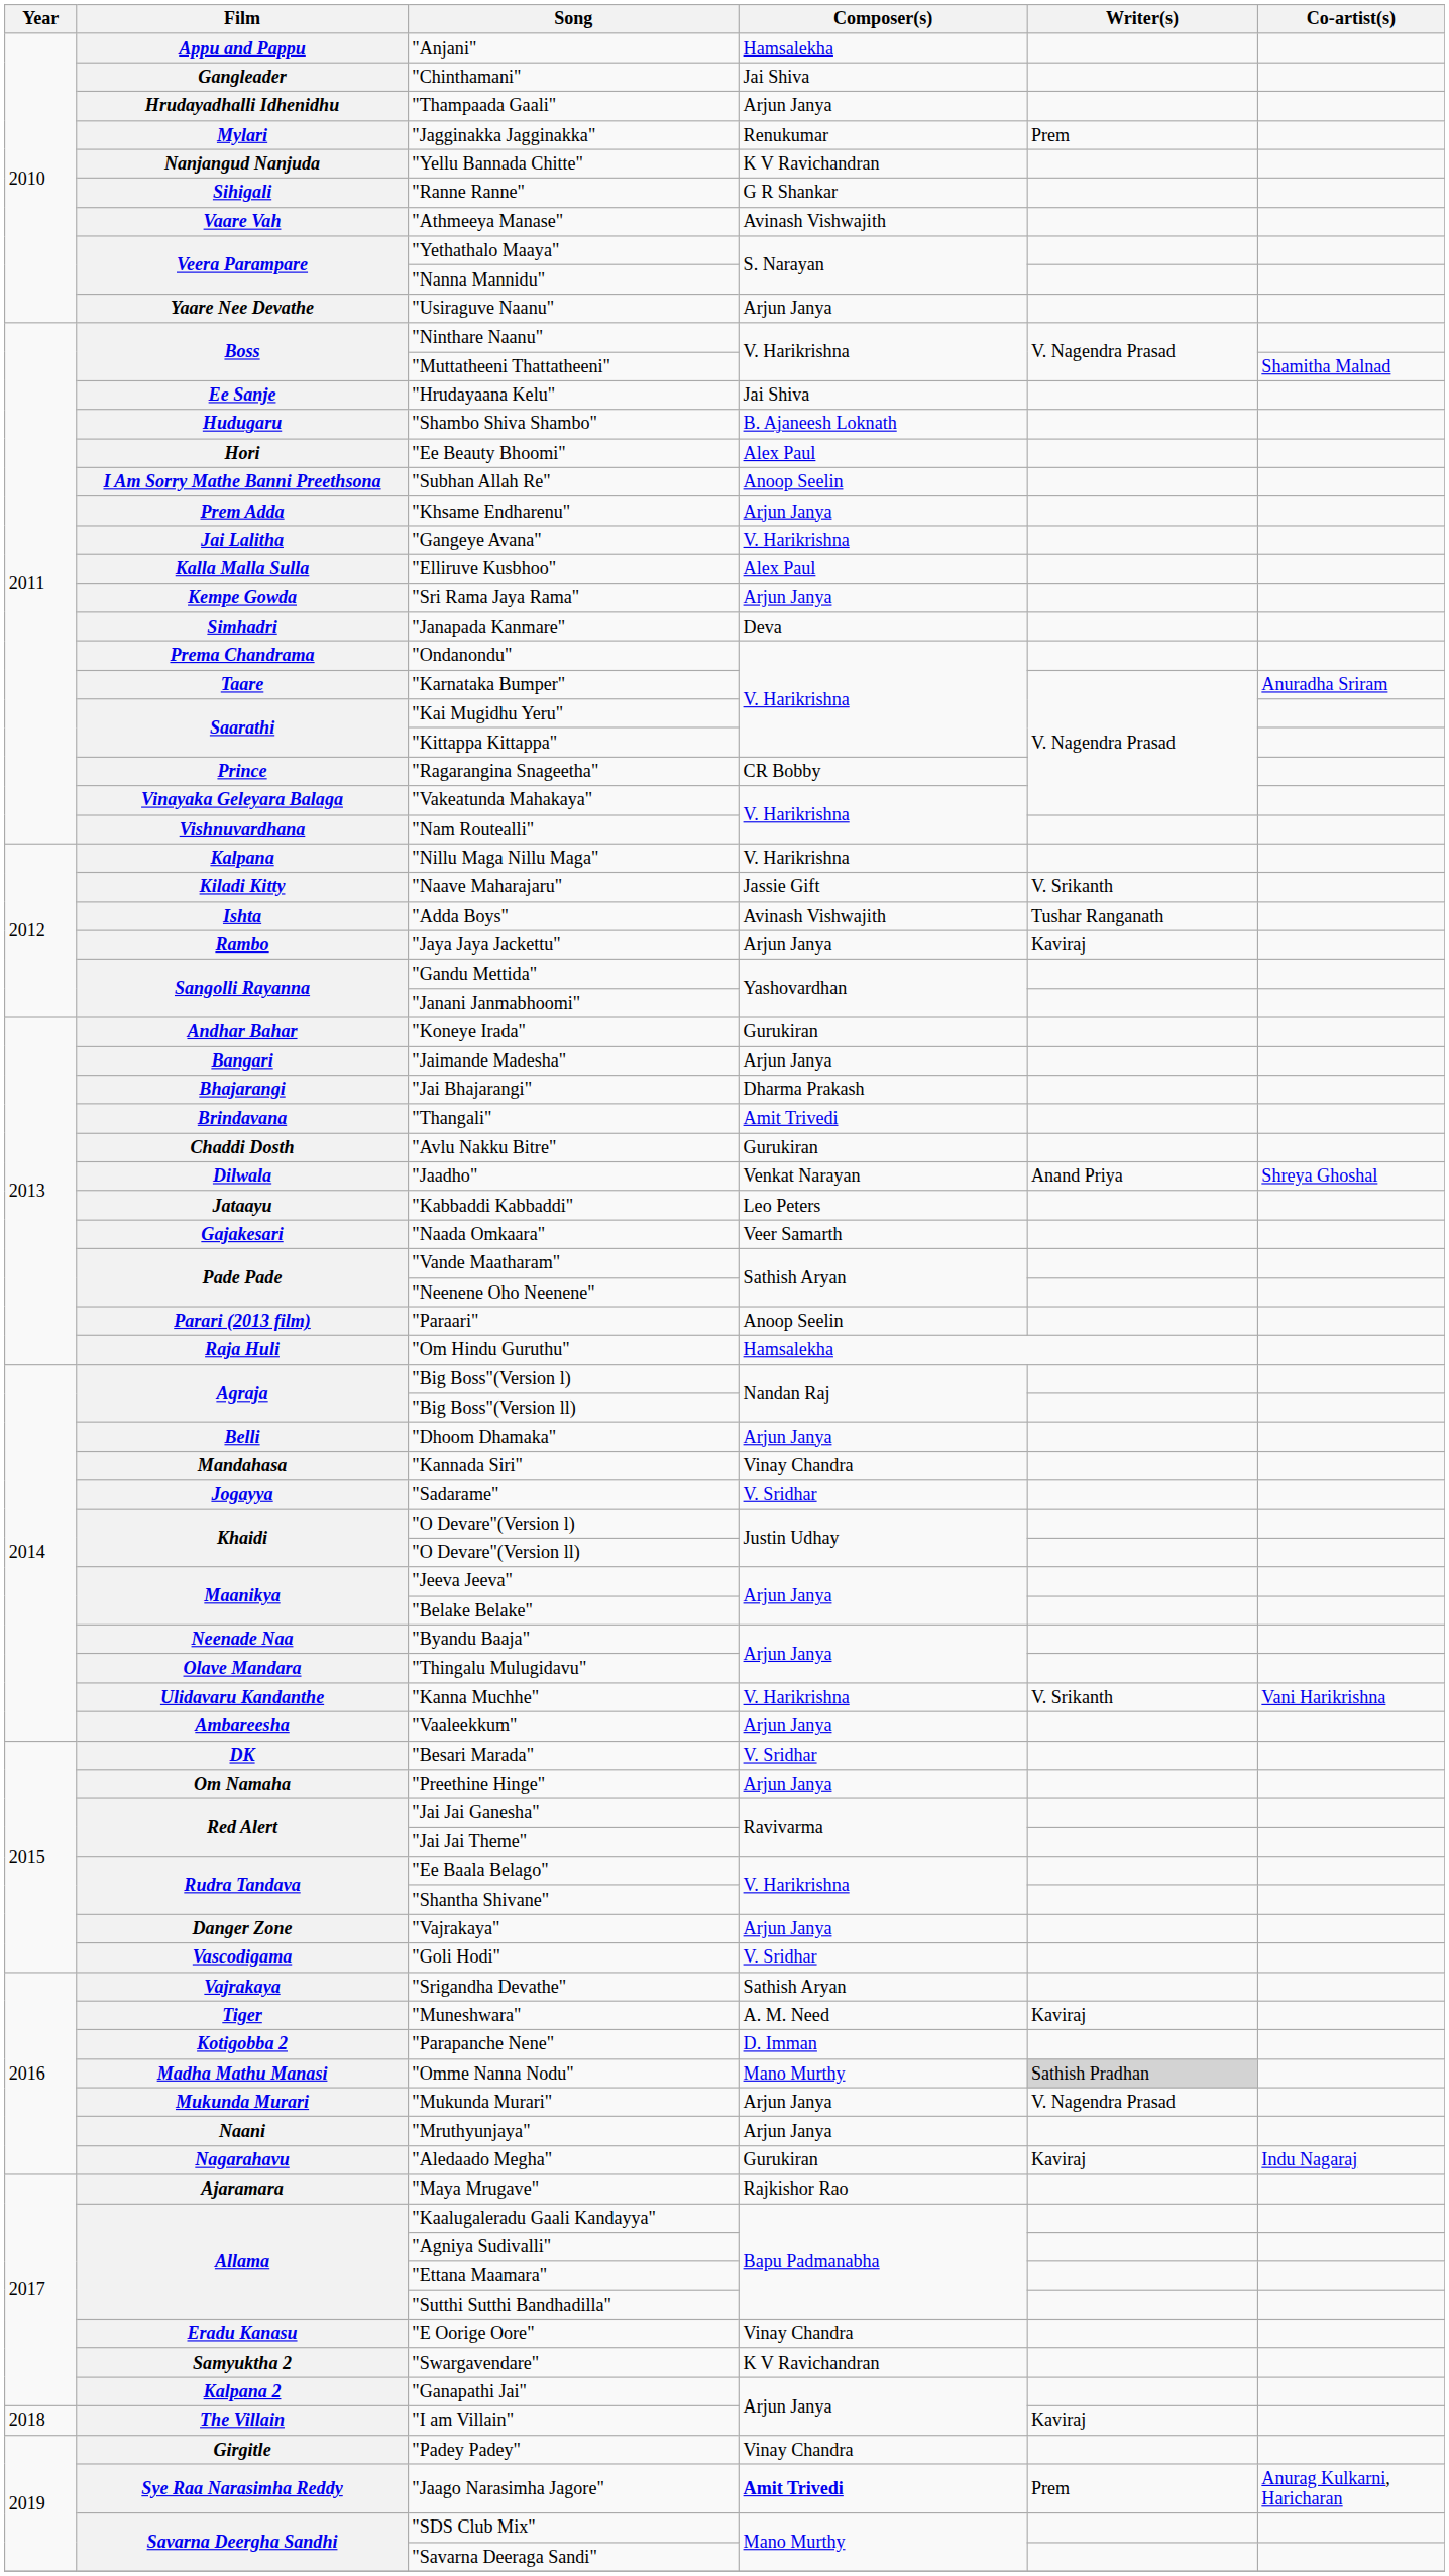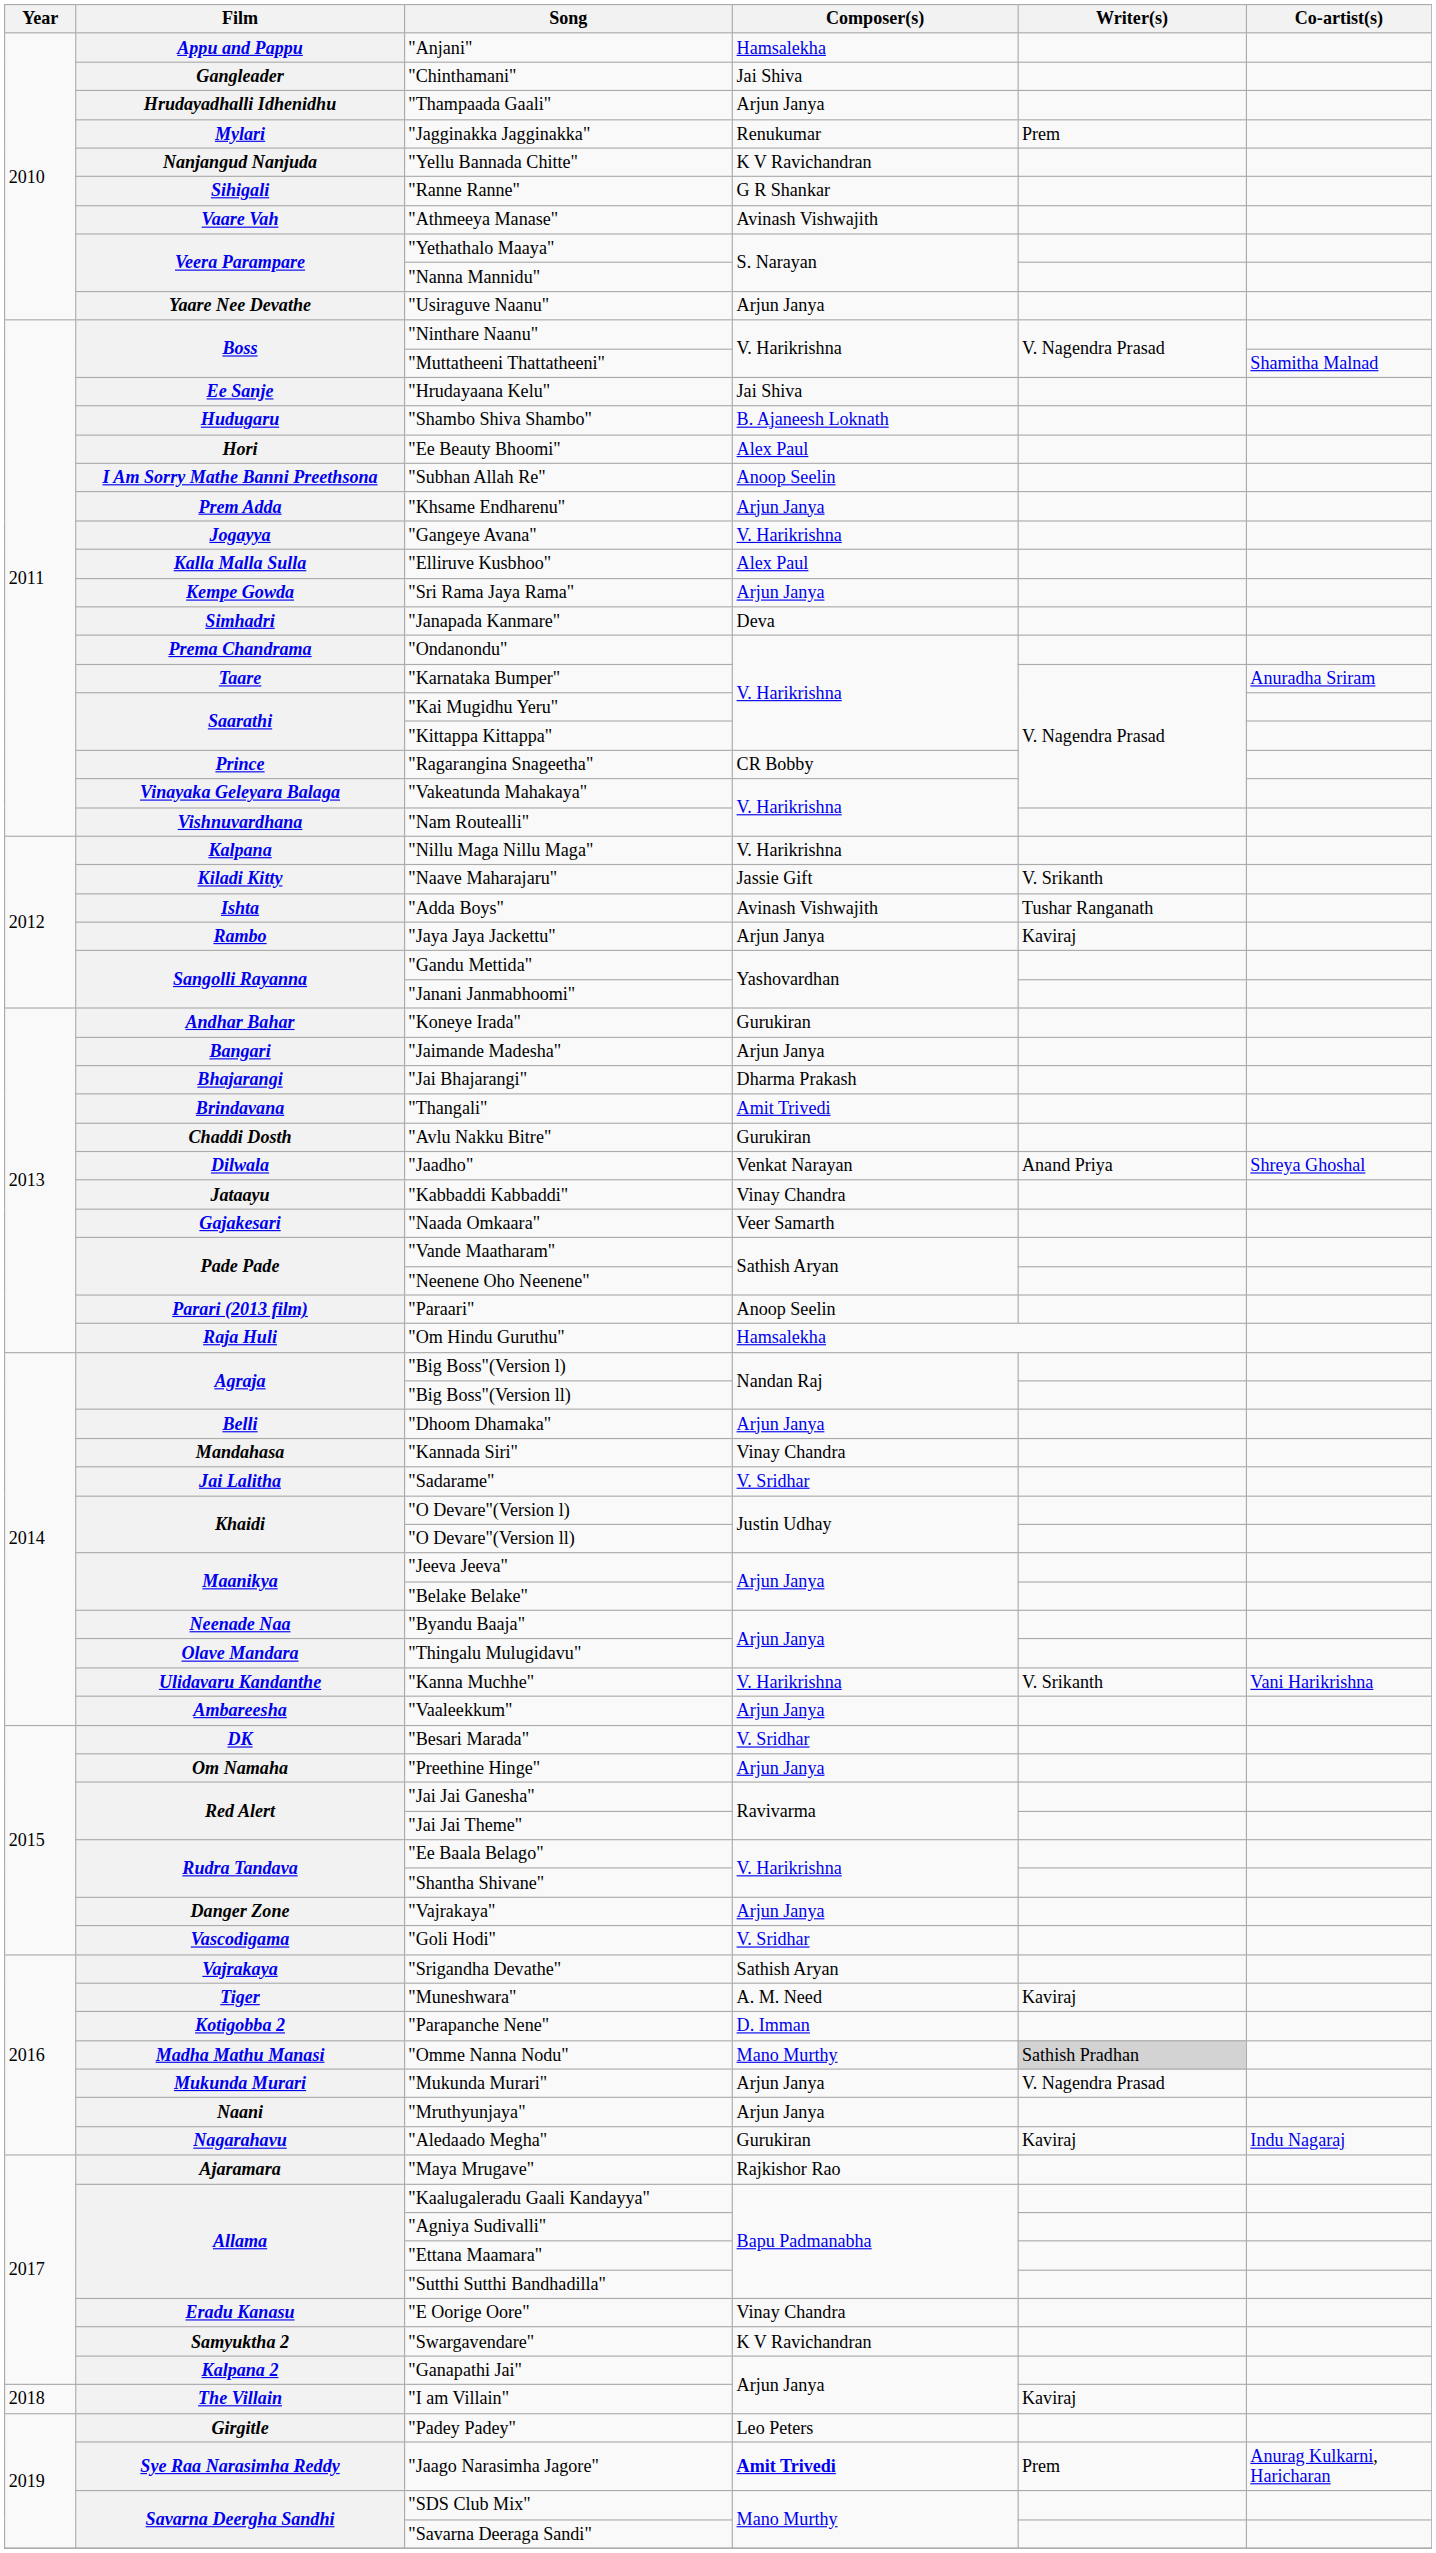"Gangeye Avana" | Film: Jai Lalitha -> Jogayya
"Kabbaddi Kabbaddi" | Composer(s): Leo Peters -> Vinay Chandra
"Sadarame" | Film: Jogayya -> Jai Lalitha
"Padey Padey" | Composer(s): Vinay Chandra -> Leo Peters
